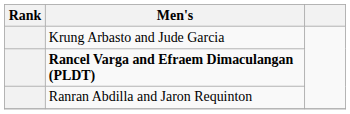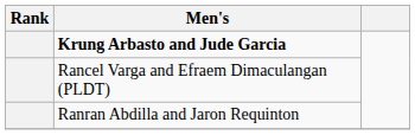Krung Arbasto and Jude Garcia | Men's: normal -> bold
Rancel Varga and Efraem Dimaculangan (PLDT) | Men's: bold -> normal
